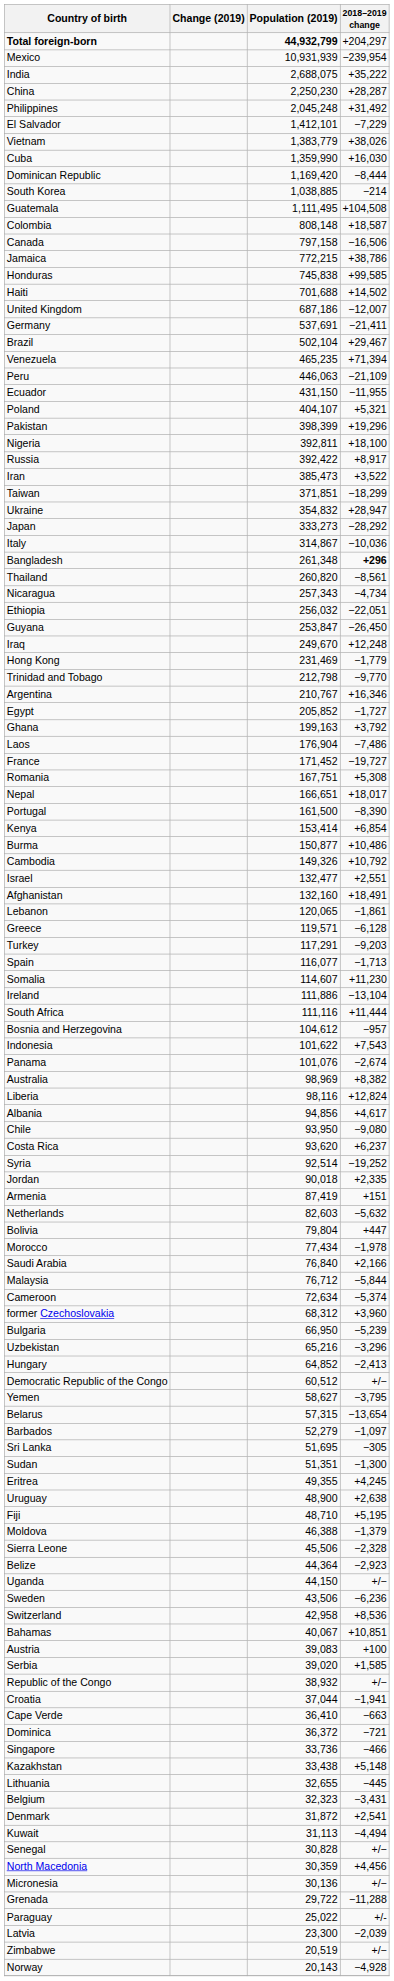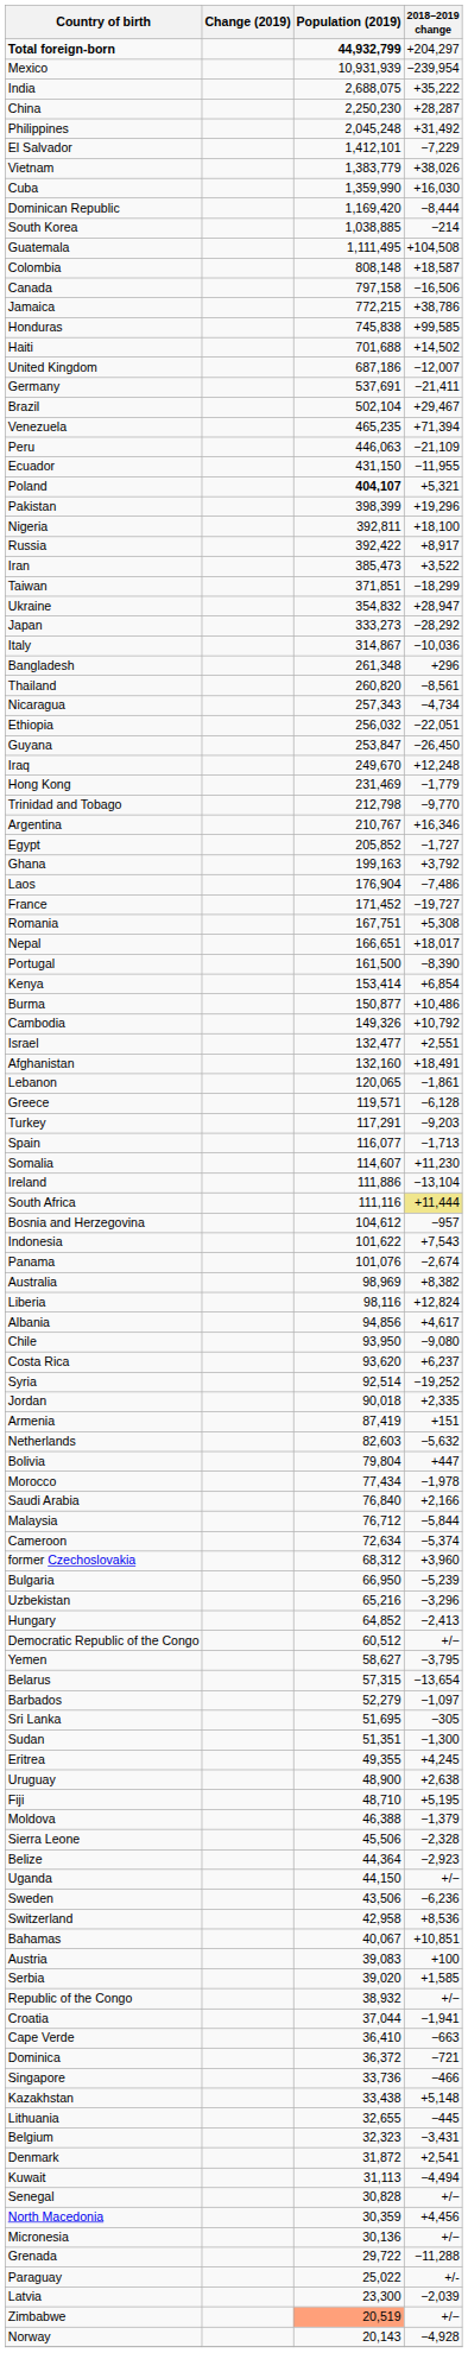Poland | Population (2019): normal -> bold
Bangladesh | 2018–2019 change: bold -> normal
South Africa | 2018–2019 change: no background -> khaki background
Zimbabwe | Population (2019): no background -> lightsalmon background
